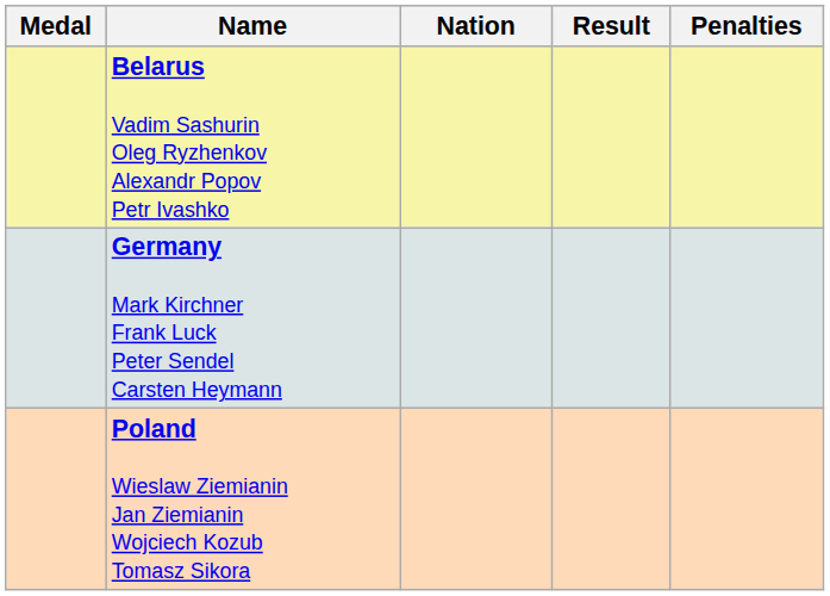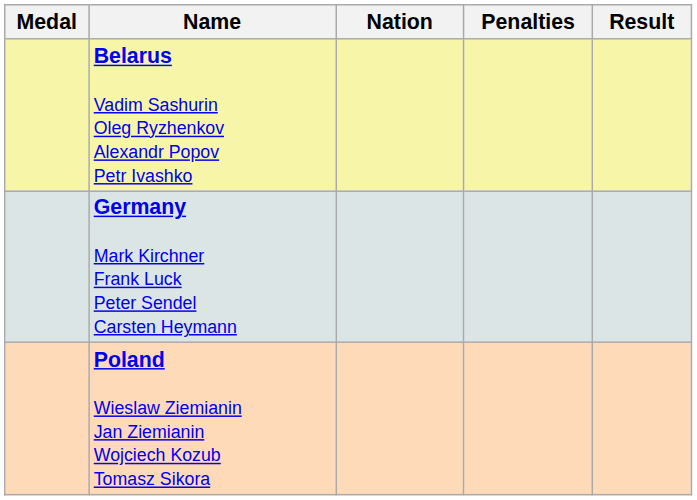columns swapped: Penalties <-> Result
